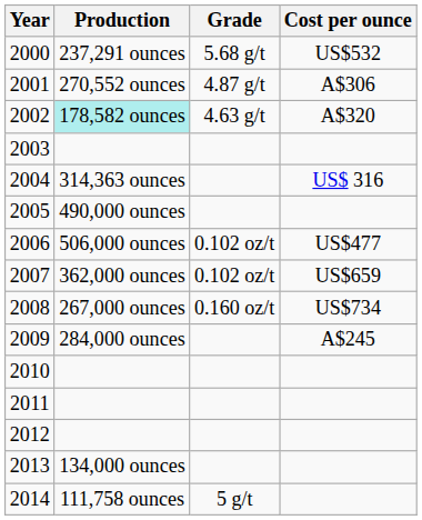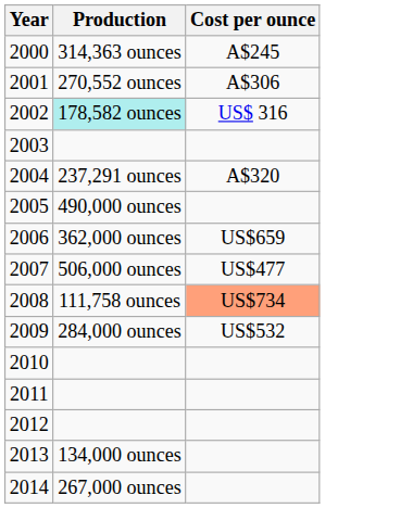- column: Grade | 5.68 g/t | 4.87 g/t | 4.63 g/t | 0.102 oz/t | 0.102 oz/t | 0.160 oz/t | 5 g/t
2000 | Production: 237,291 ounces -> 314,363 ounces
2000 | Cost per ounce: US$532 -> A$245
2002 | Cost per ounce: A$320 -> US$ 316
2004 | Production: 314,363 ounces -> 237,291 ounces
2004 | Cost per ounce: US$ 316 -> A$320
2006 | Production: 506,000 ounces -> 362,000 ounces
2006 | Cost per ounce: US$477 -> US$659
2007 | Production: 362,000 ounces -> 506,000 ounces
2007 | Cost per ounce: US$659 -> US$477
2008 | Production: 267,000 ounces -> 111,758 ounces
2008 | Cost per ounce: no background -> lightsalmon background
2009 | Cost per ounce: A$245 -> US$532
2014 | Production: 111,758 ounces -> 267,000 ounces
